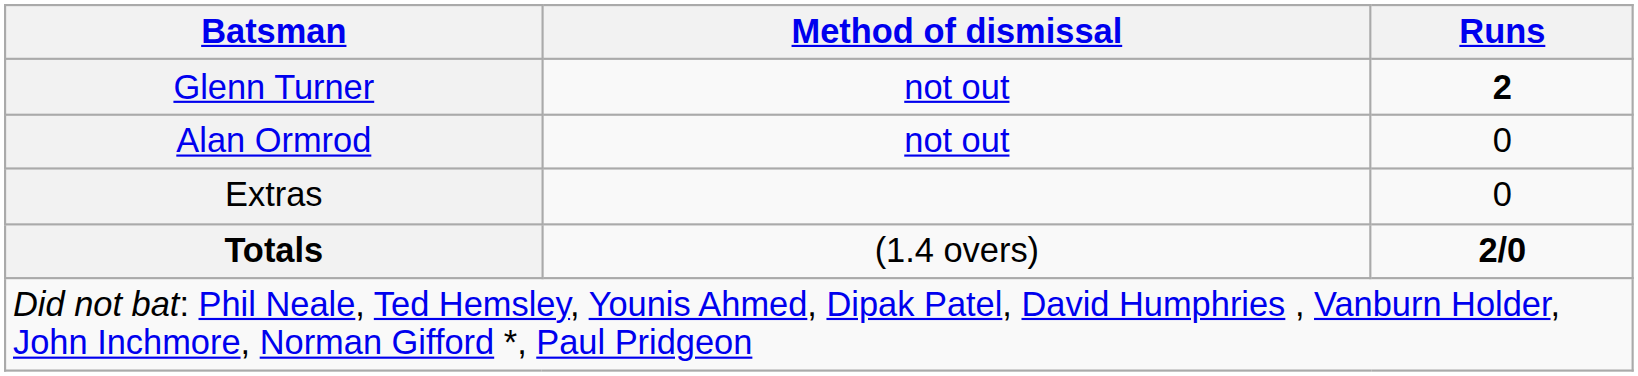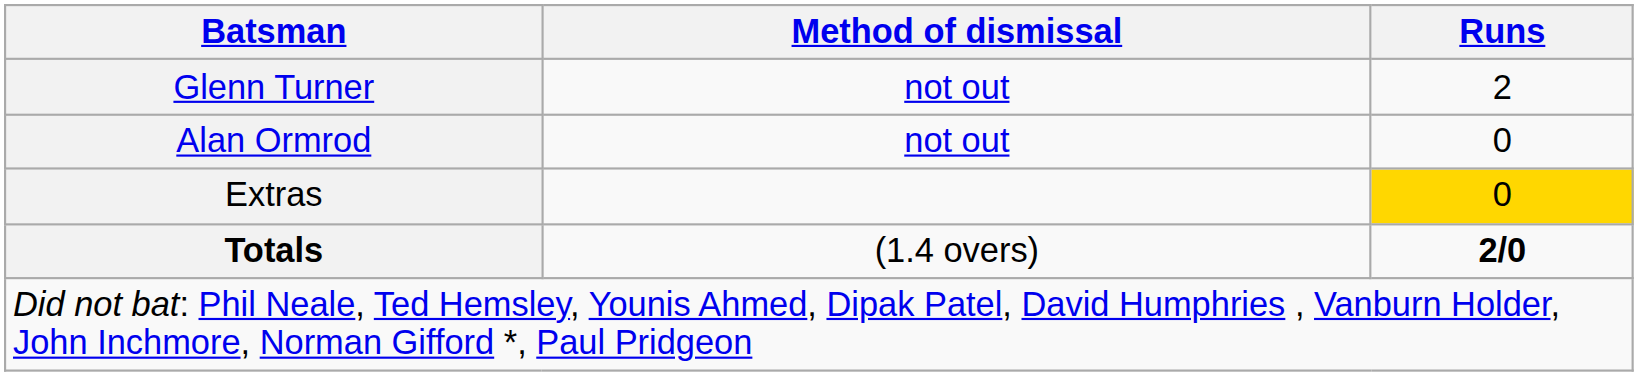Glenn Turner | Runs: bold -> normal
Extras | Runs: no background -> gold background
